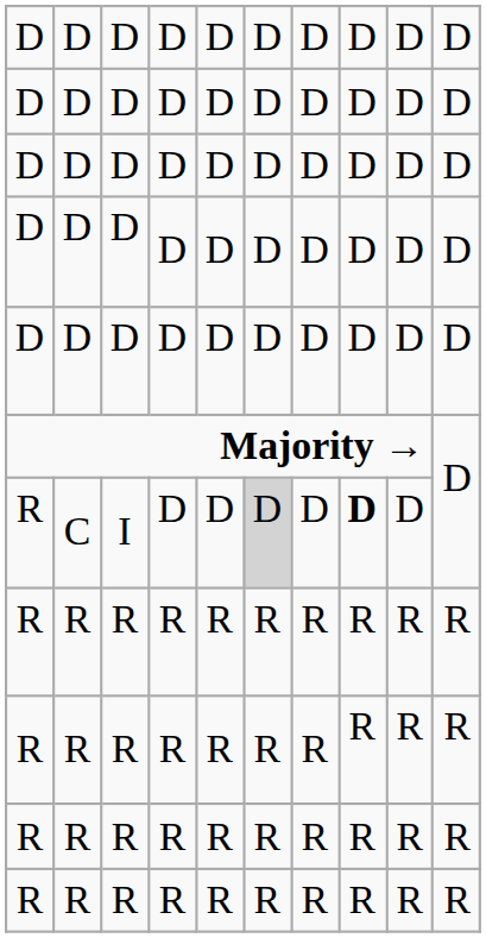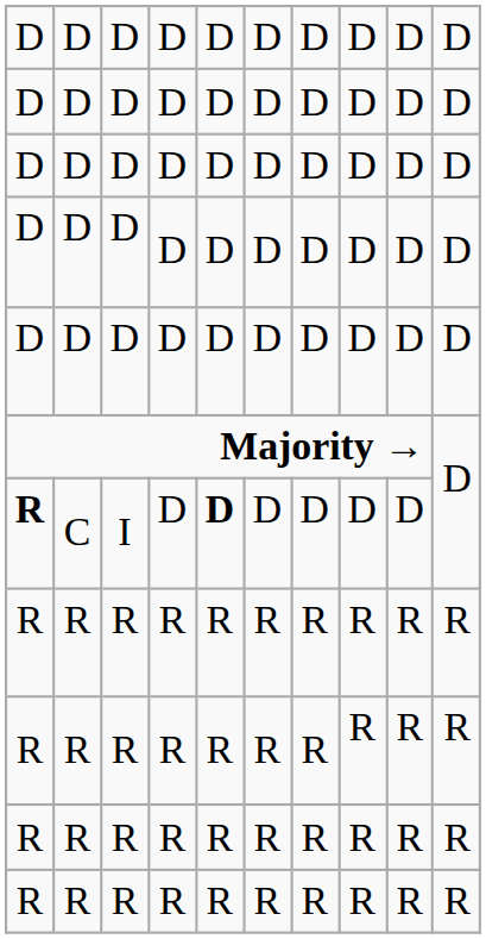C | column 1: normal -> bold
C | column 5: normal -> bold
C | column 6: lightgrey background -> no background
C | column 8: bold -> normal
